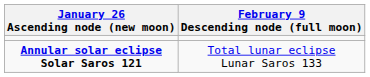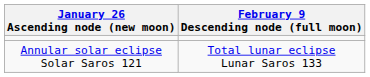row 3 | January 26 Ascending node (new moon): bold -> normal
